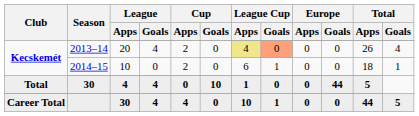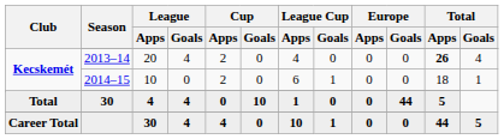20 | League Cup / Apps: khaki background -> no background
20 | League Cup / Goals: lightsalmon background -> no background
20 | Total / Apps: normal -> bold
